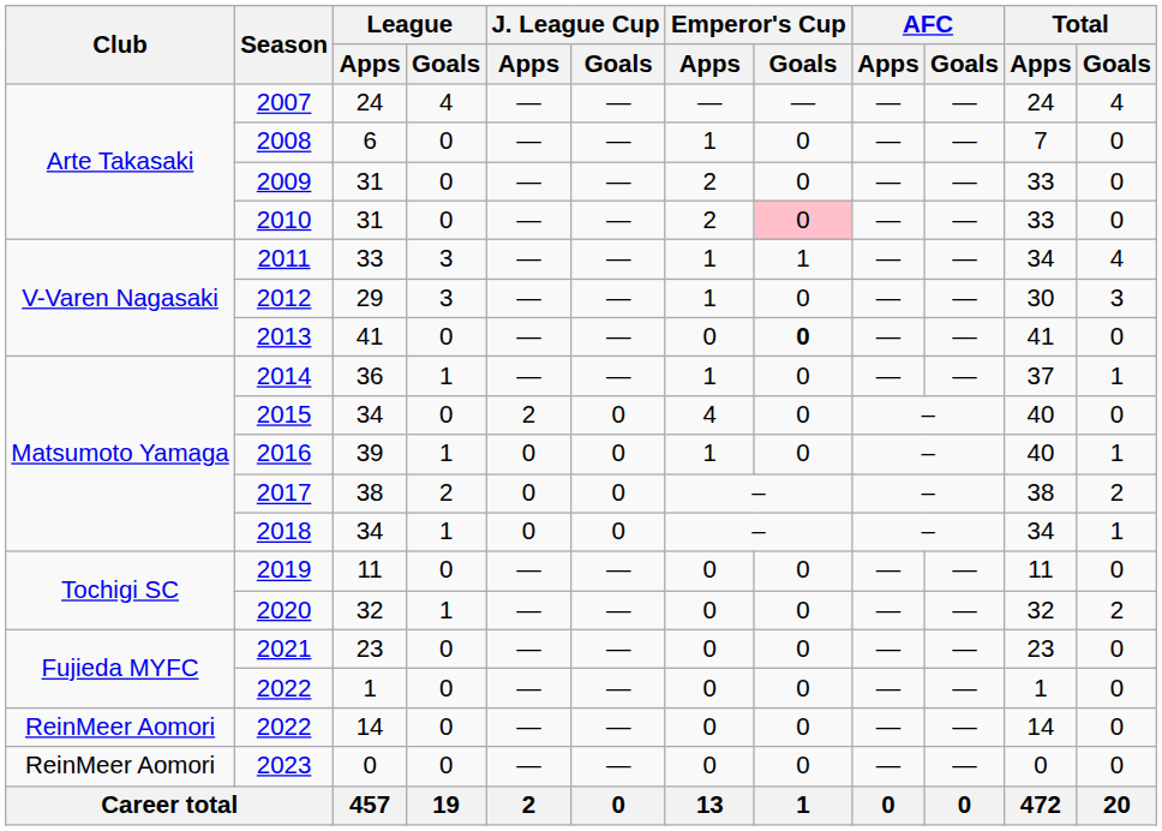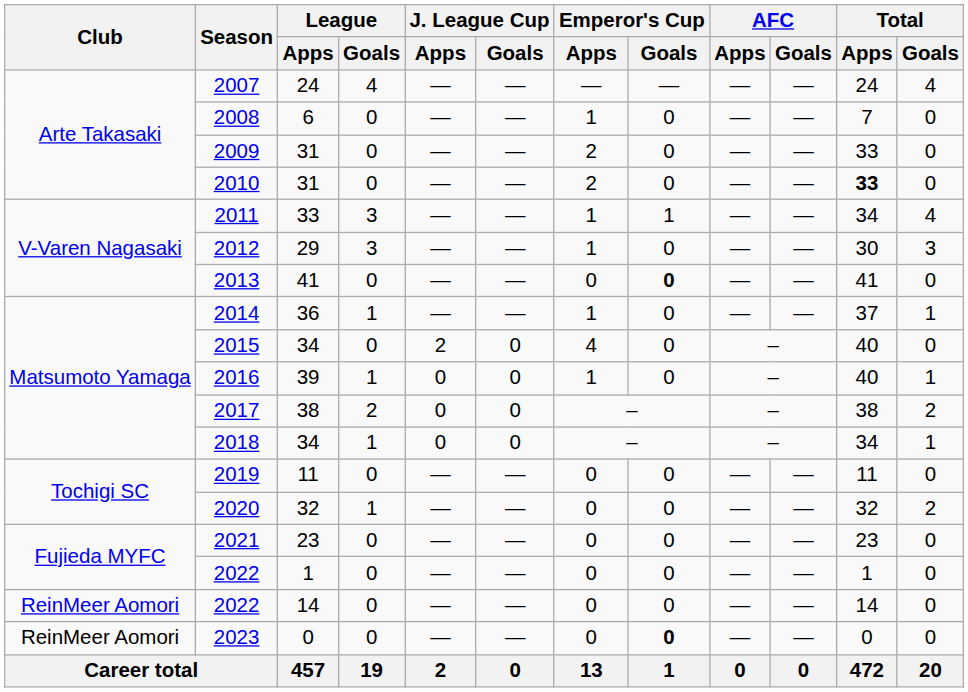2010 | Emperor's Cup / Goals: pink background -> no background
2010 | Total / Apps: normal -> bold
2023 | Emperor's Cup / Goals: normal -> bold
